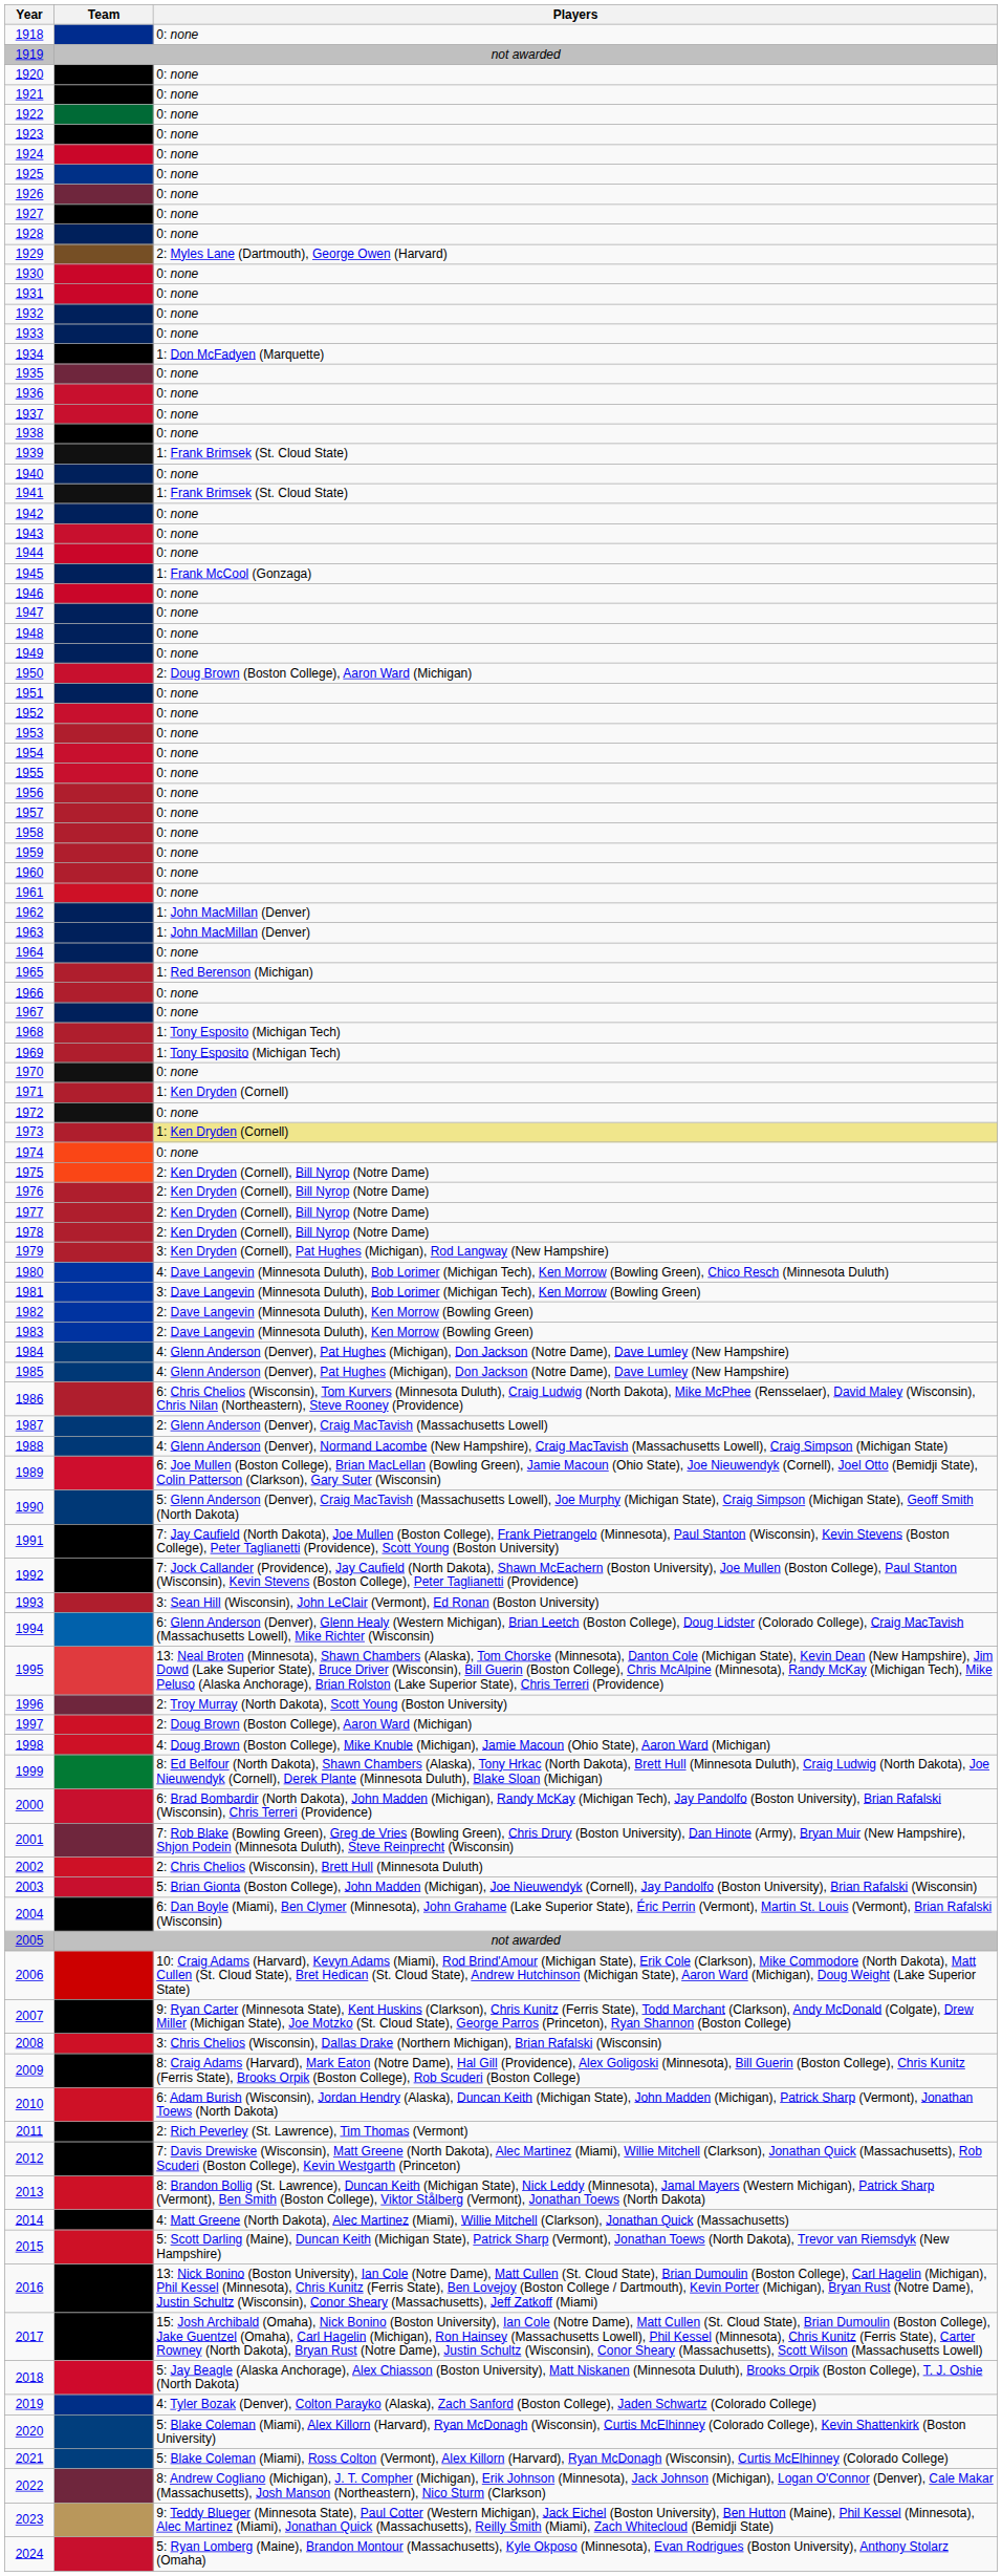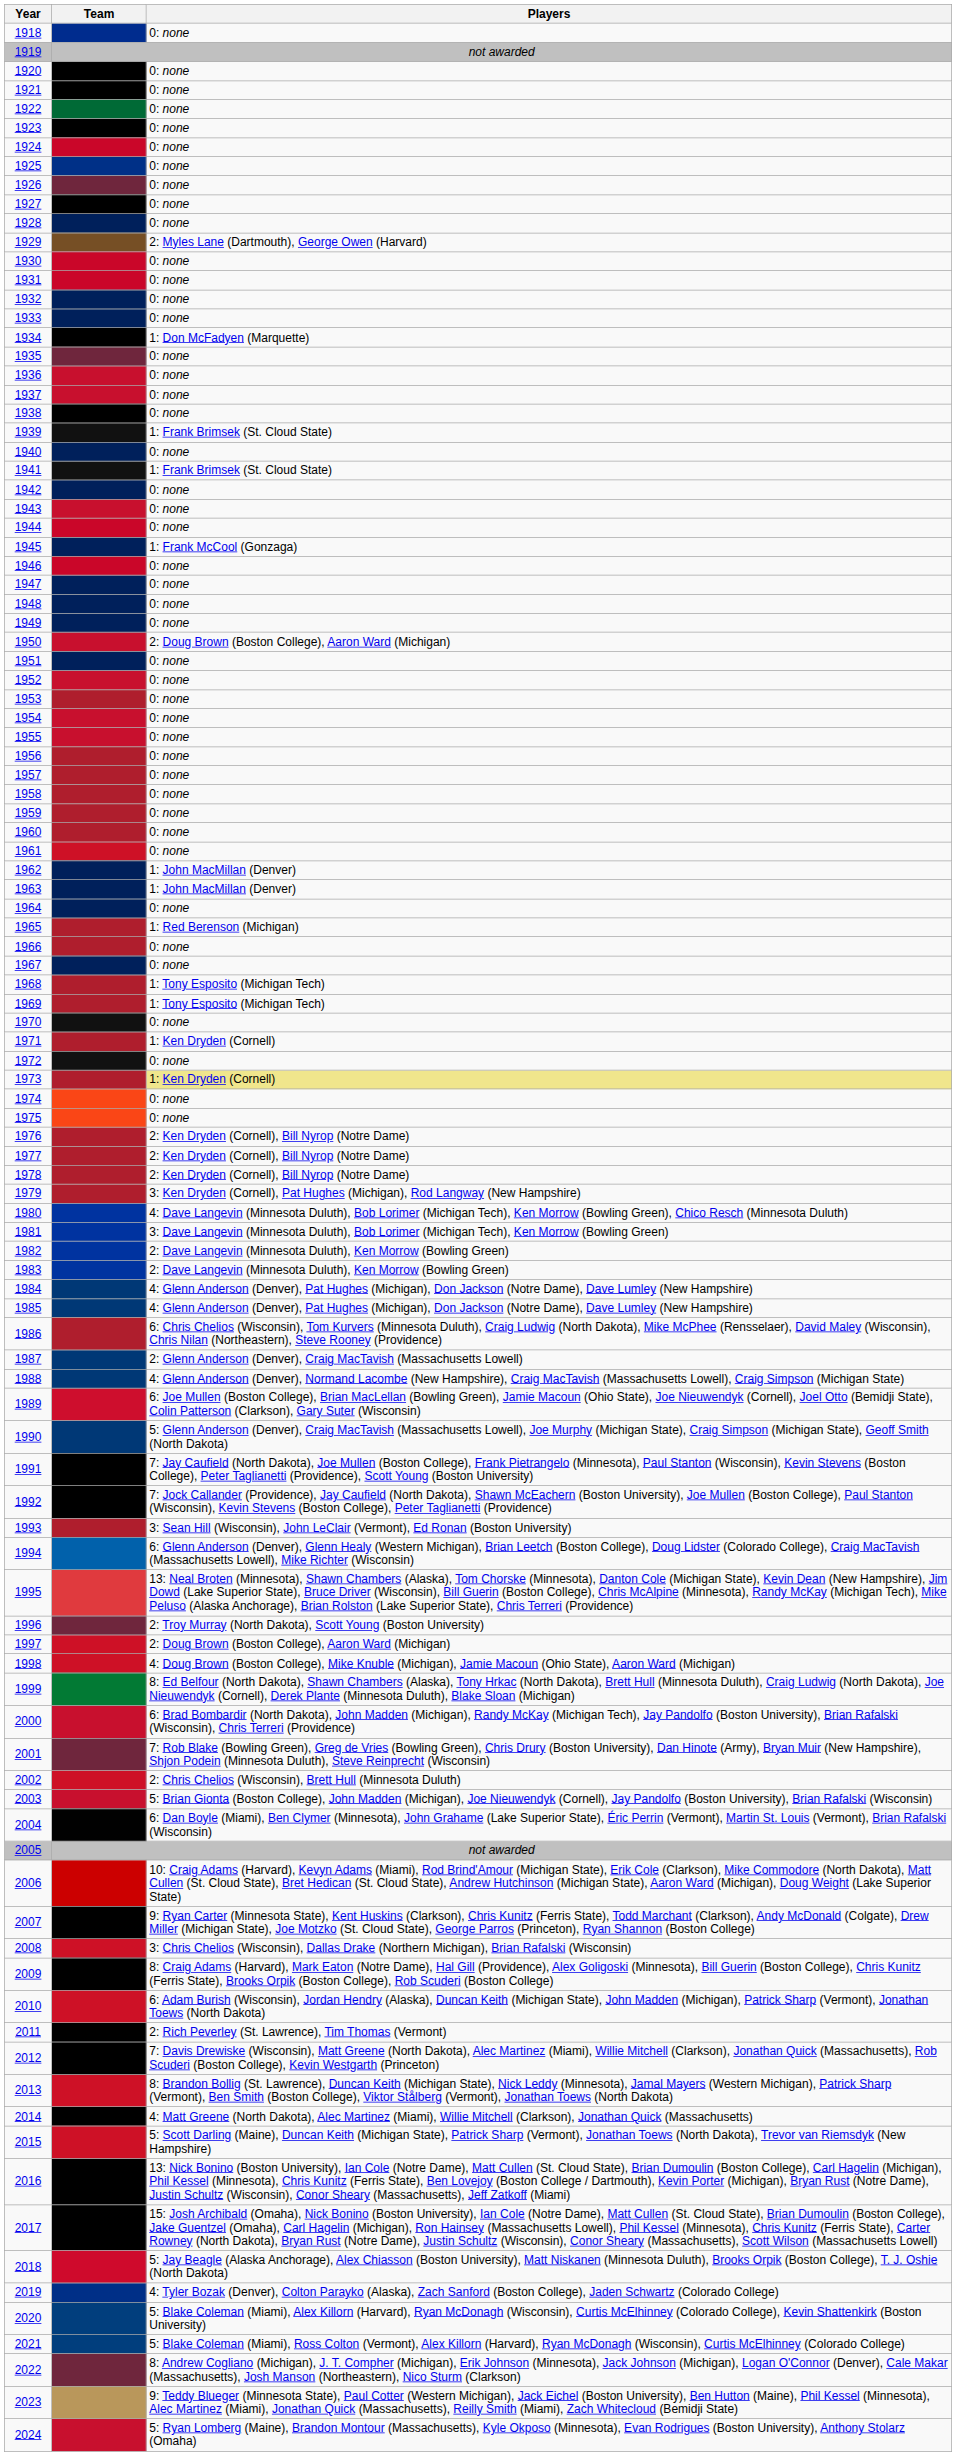1975 | Players: 2: Ken Dryden (Cornell), Bill Nyrop (Notre Dame) -> 0: none
